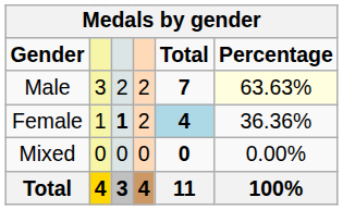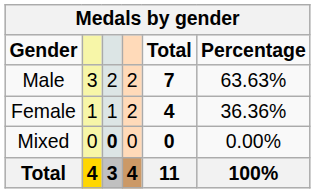Male | Percentage: lightyellow background -> no background
Female | column 3: bold -> normal
Female | Total: lightblue background -> no background
Mixed | column 3: normal -> bold
